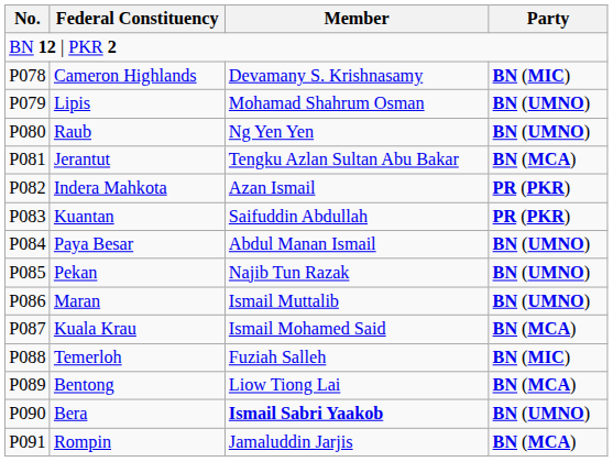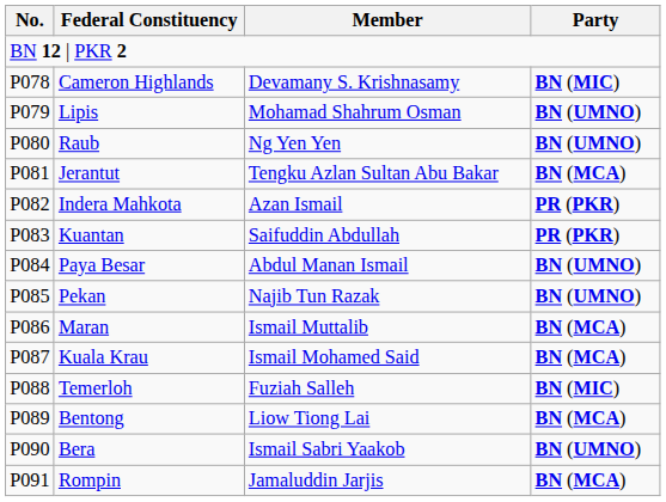Maran | Party: BN (UMNO) -> BN (MCA)
Bera | Member: bold -> normal
